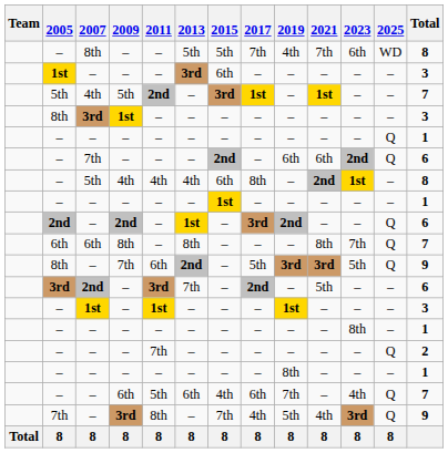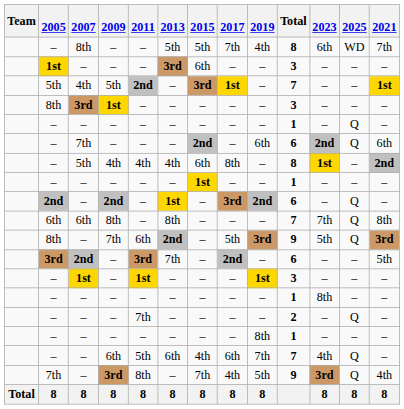columns swapped: 2021 <-> Total
